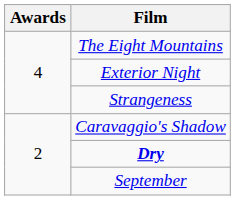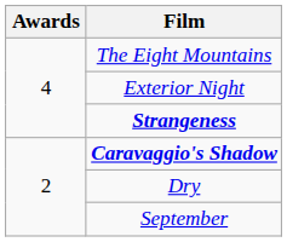Strangeness | Film: normal -> bold
Caravaggio's Shadow | Film: normal -> bold
Dry | Film: bold -> normal
